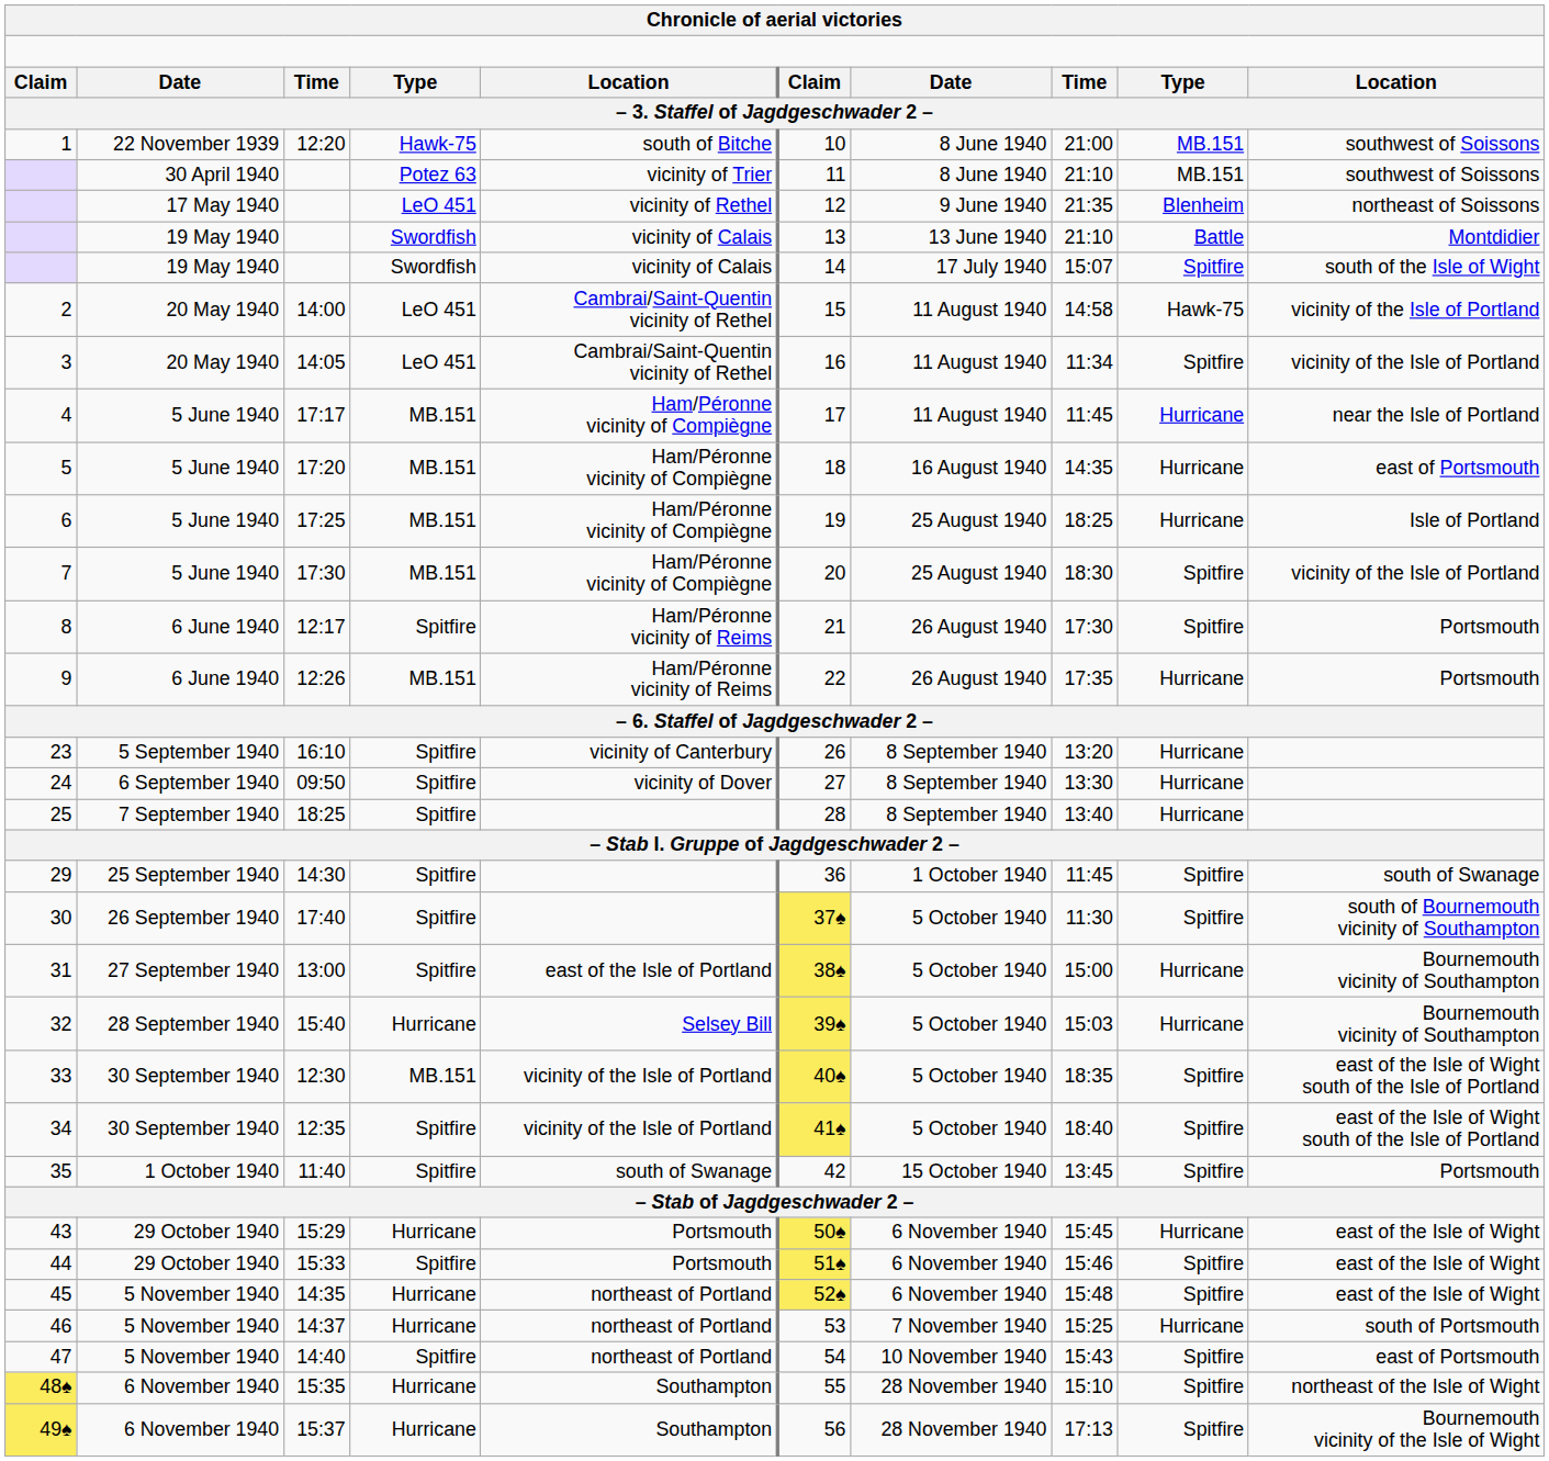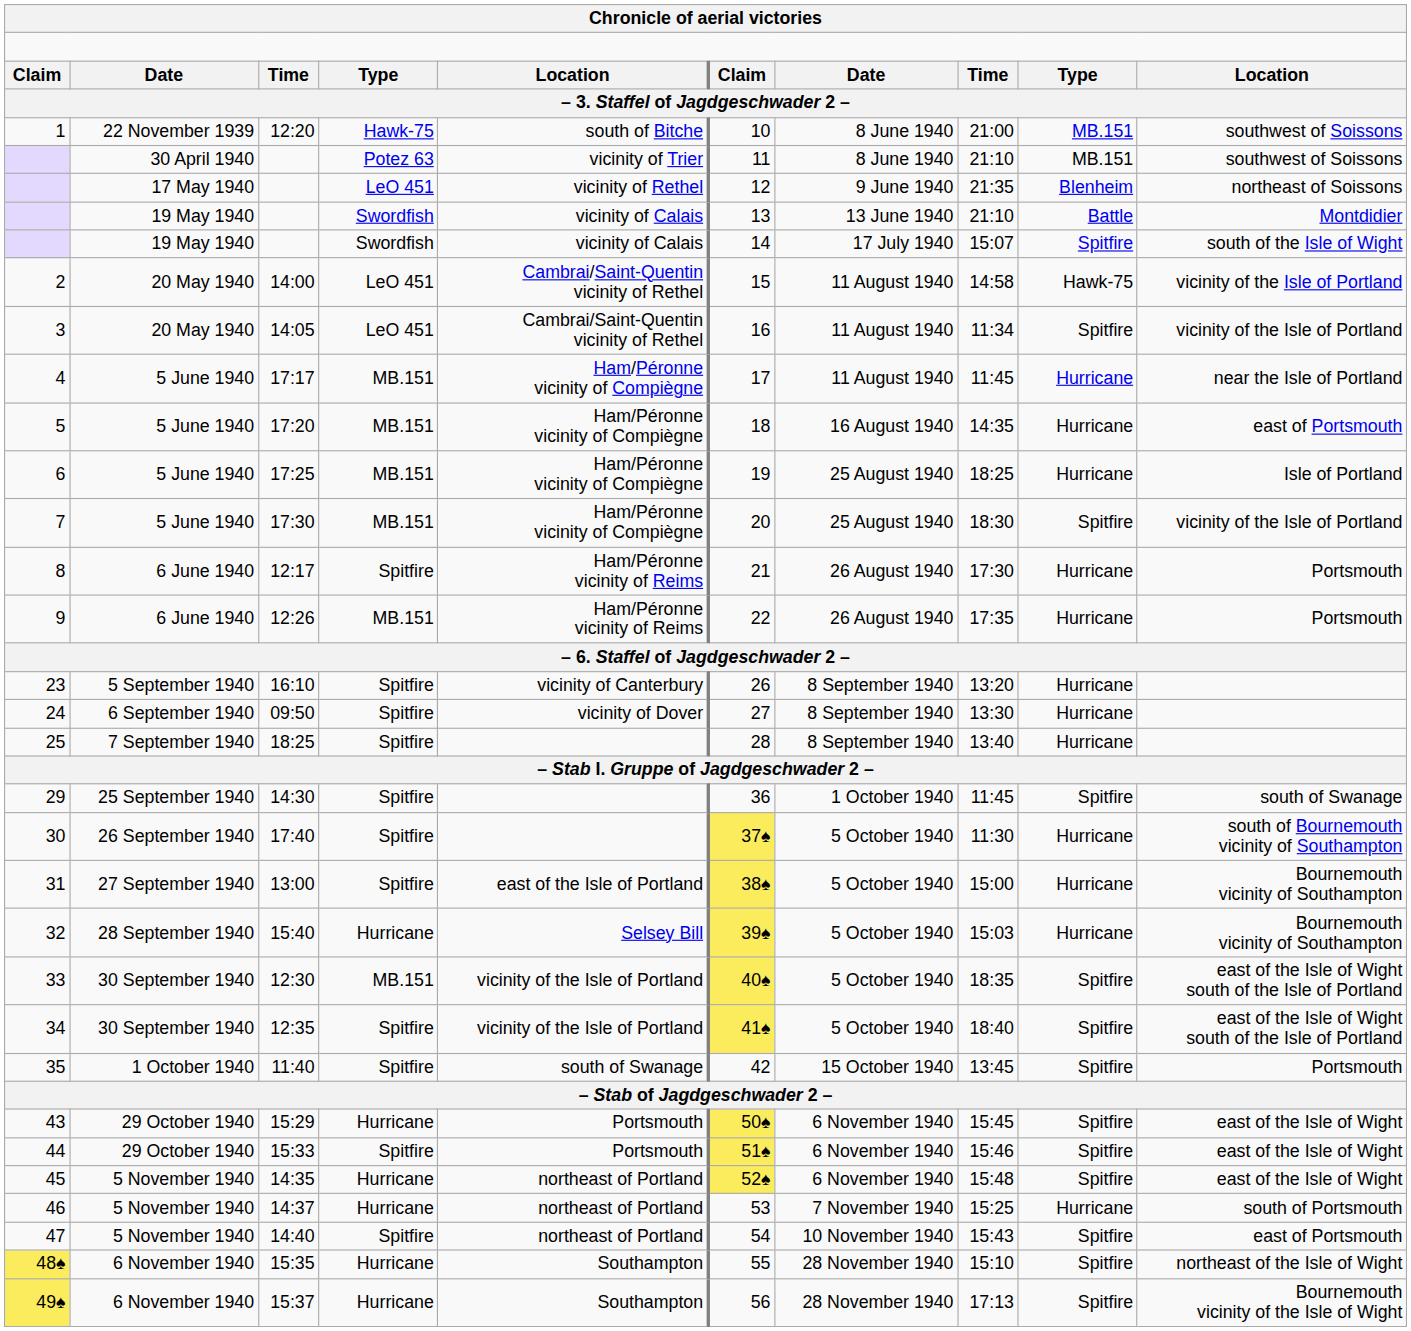8 | column 9: Spitfire -> Hurricane
30 | column 9: Spitfire -> Hurricane
43 | column 9: Hurricane -> Spitfire
